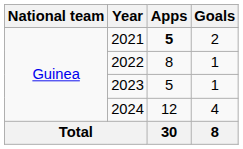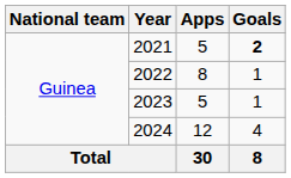2021 | Apps: bold -> normal
2021 | Goals: normal -> bold
